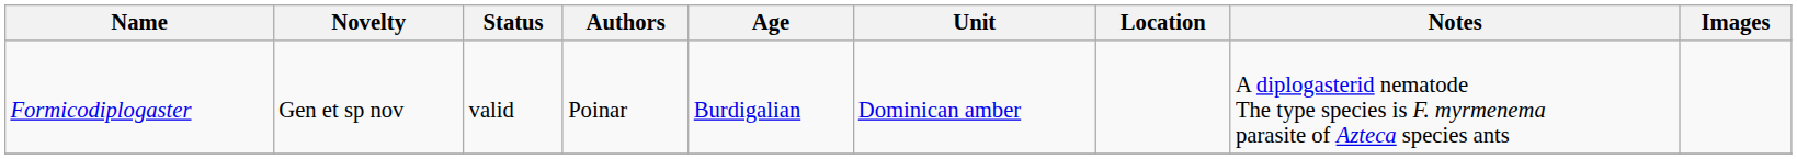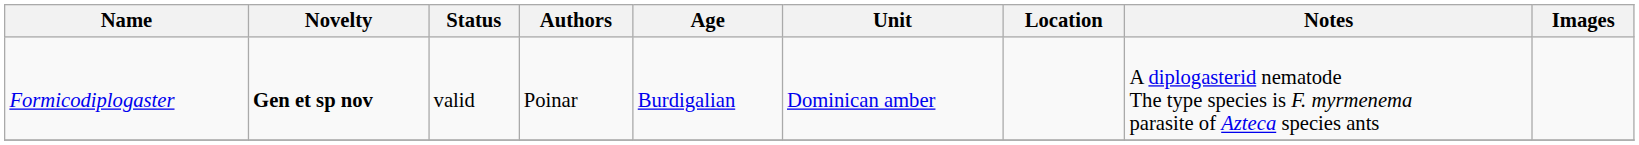Formicodiplogaster | Novelty: normal -> bold
